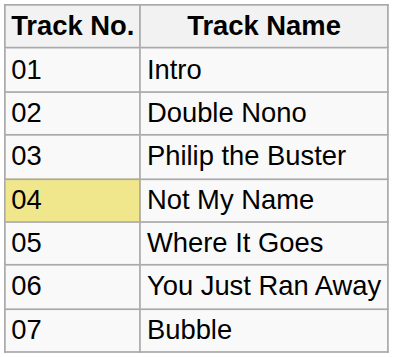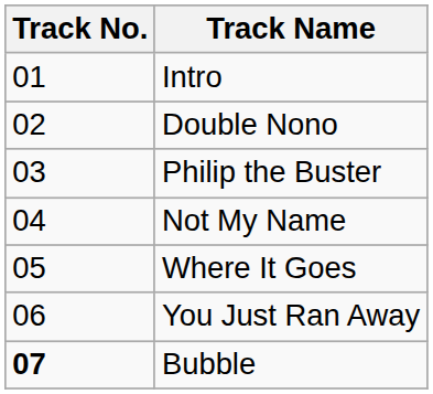Not My Name | Track No.: khaki background -> no background
Bubble | Track No.: normal -> bold
